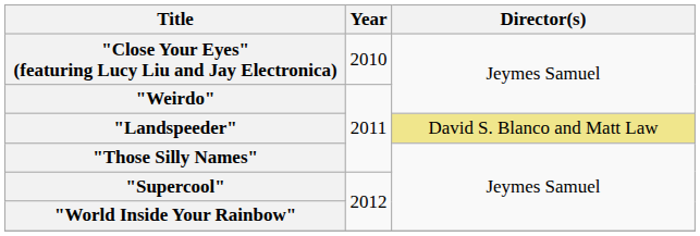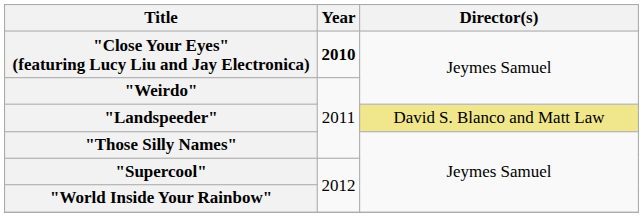"Close Your Eyes" (featuring Lucy Liu and Jay Electronica) | Year: normal -> bold
